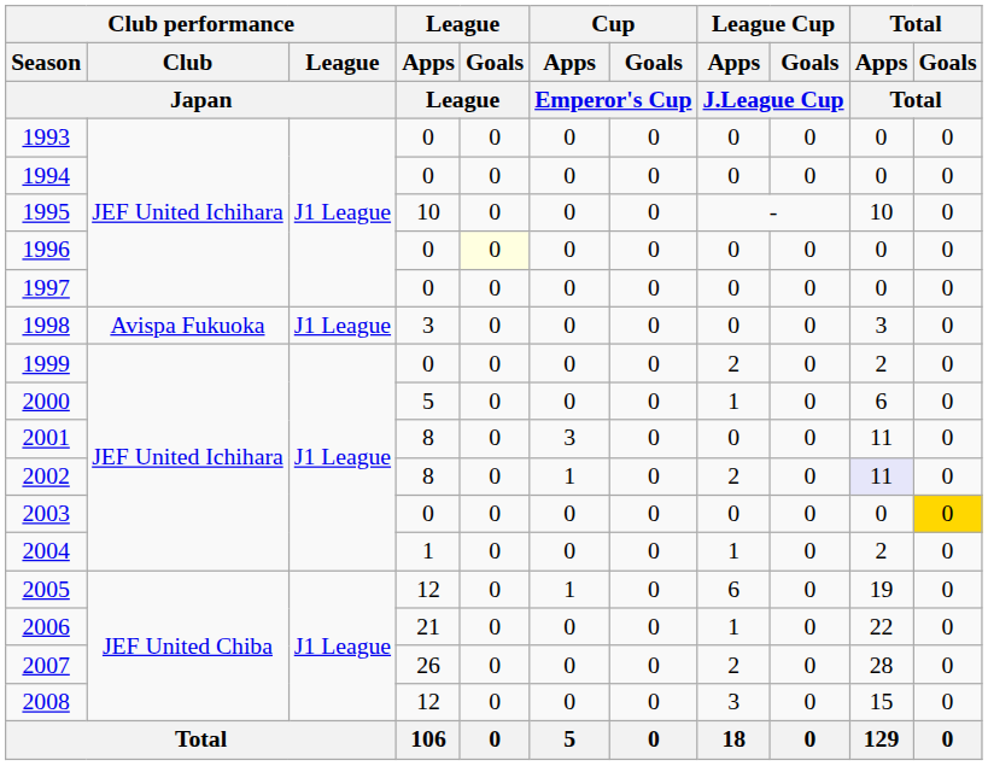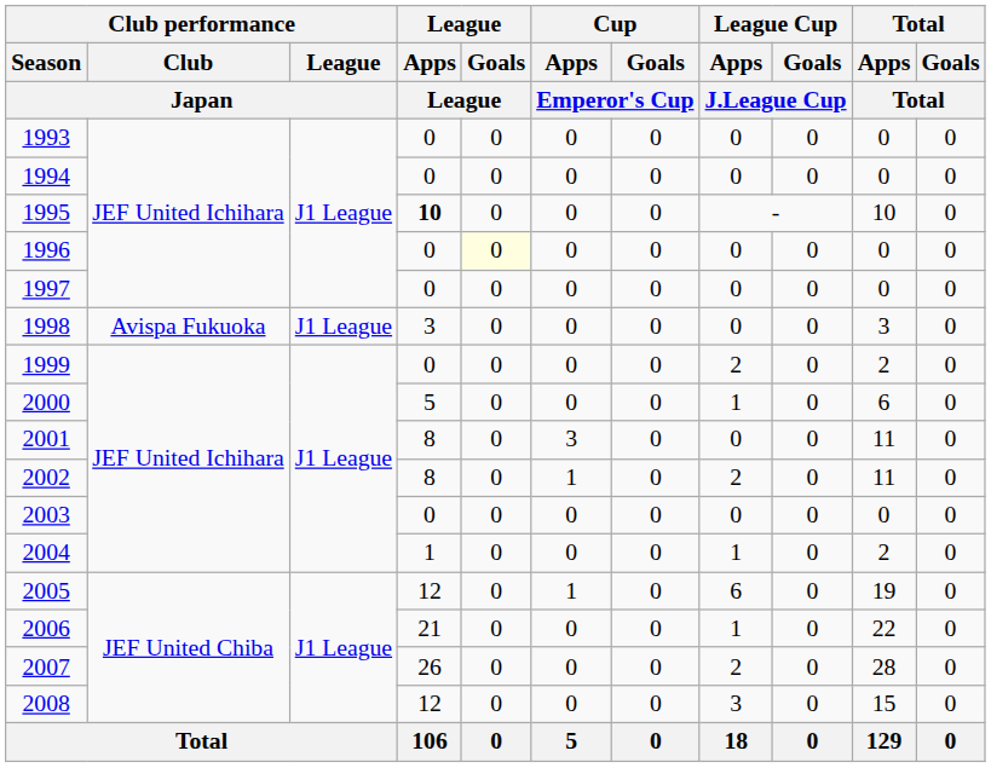1995 | League / Apps / League: normal -> bold
2002 | Total / Apps / Total: lavender background -> no background
2003 | Total / Goals / Total: gold background -> no background
